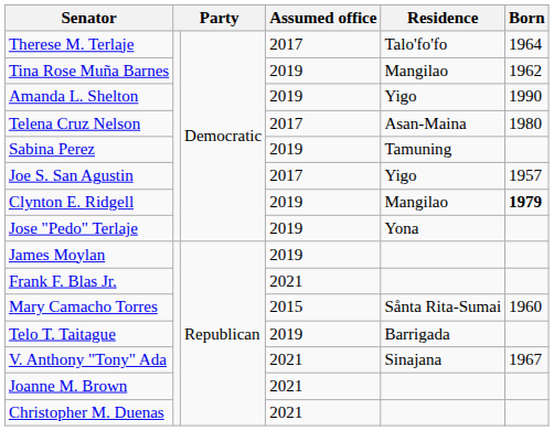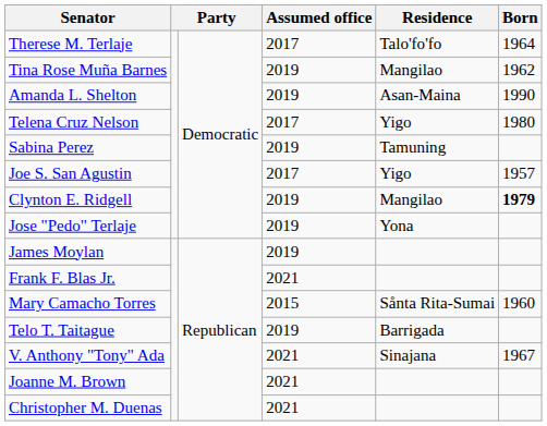Amanda L. Shelton | Residence: Yigo -> Asan-Maina
Telena Cruz Nelson | Residence: Asan-Maina -> Yigo
